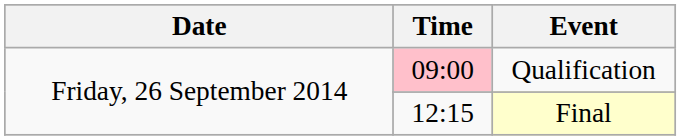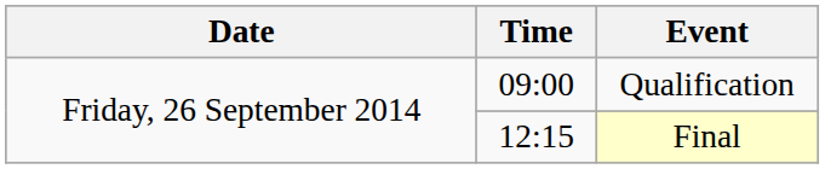Qualification | Time: pink background -> no background
